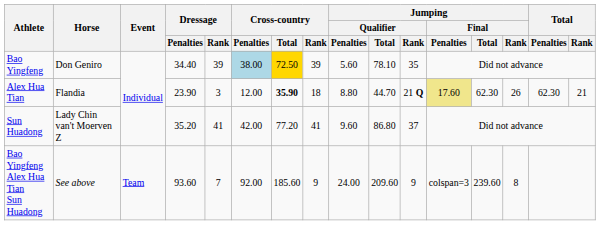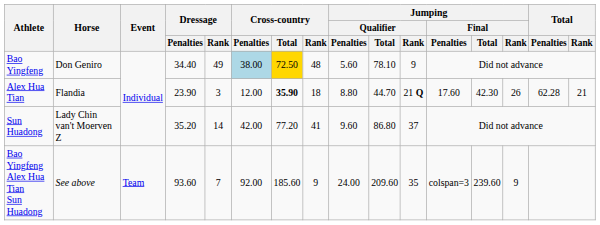Bao Yingfeng | Dressage / Rank: 39 -> 49
Bao Yingfeng | Cross-country / Rank: 39 -> 48
Bao Yingfeng | Jumping / Qualifier / Rank: 35 -> 9
Alex Hua Tian | Jumping / Final / Penalties: khaki background -> no background
Alex Hua Tian | Jumping / Final / Total: 62.30 -> 42.30
Alex Hua Tian | Total / Penalties: 62.30 -> 62.28
Sun Huadong | Dressage / Rank: 41 -> 14
Bao Yingfeng Alex Hua Tian Sun Huadong | Jumping / Qualifier / Rank: 9 -> 35
Bao Yingfeng Alex Hua Tian Sun Huadong | Jumping / Final / Rank: 8 -> 9
